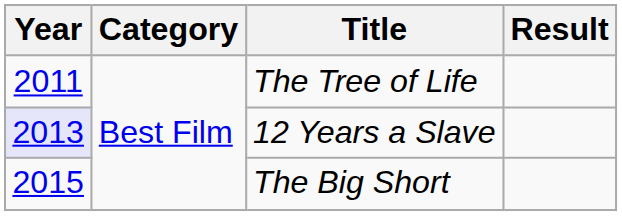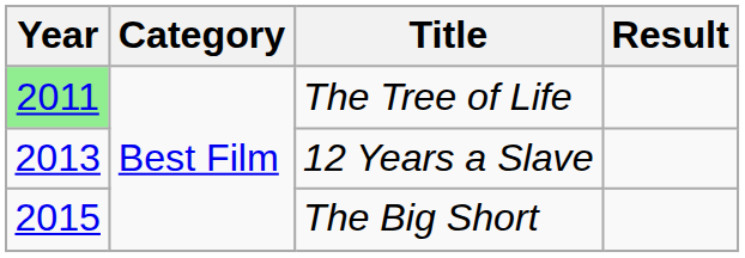The Tree of Life | Year: no background -> lightgreen background
12 Years a Slave | Year: lavender background -> no background
